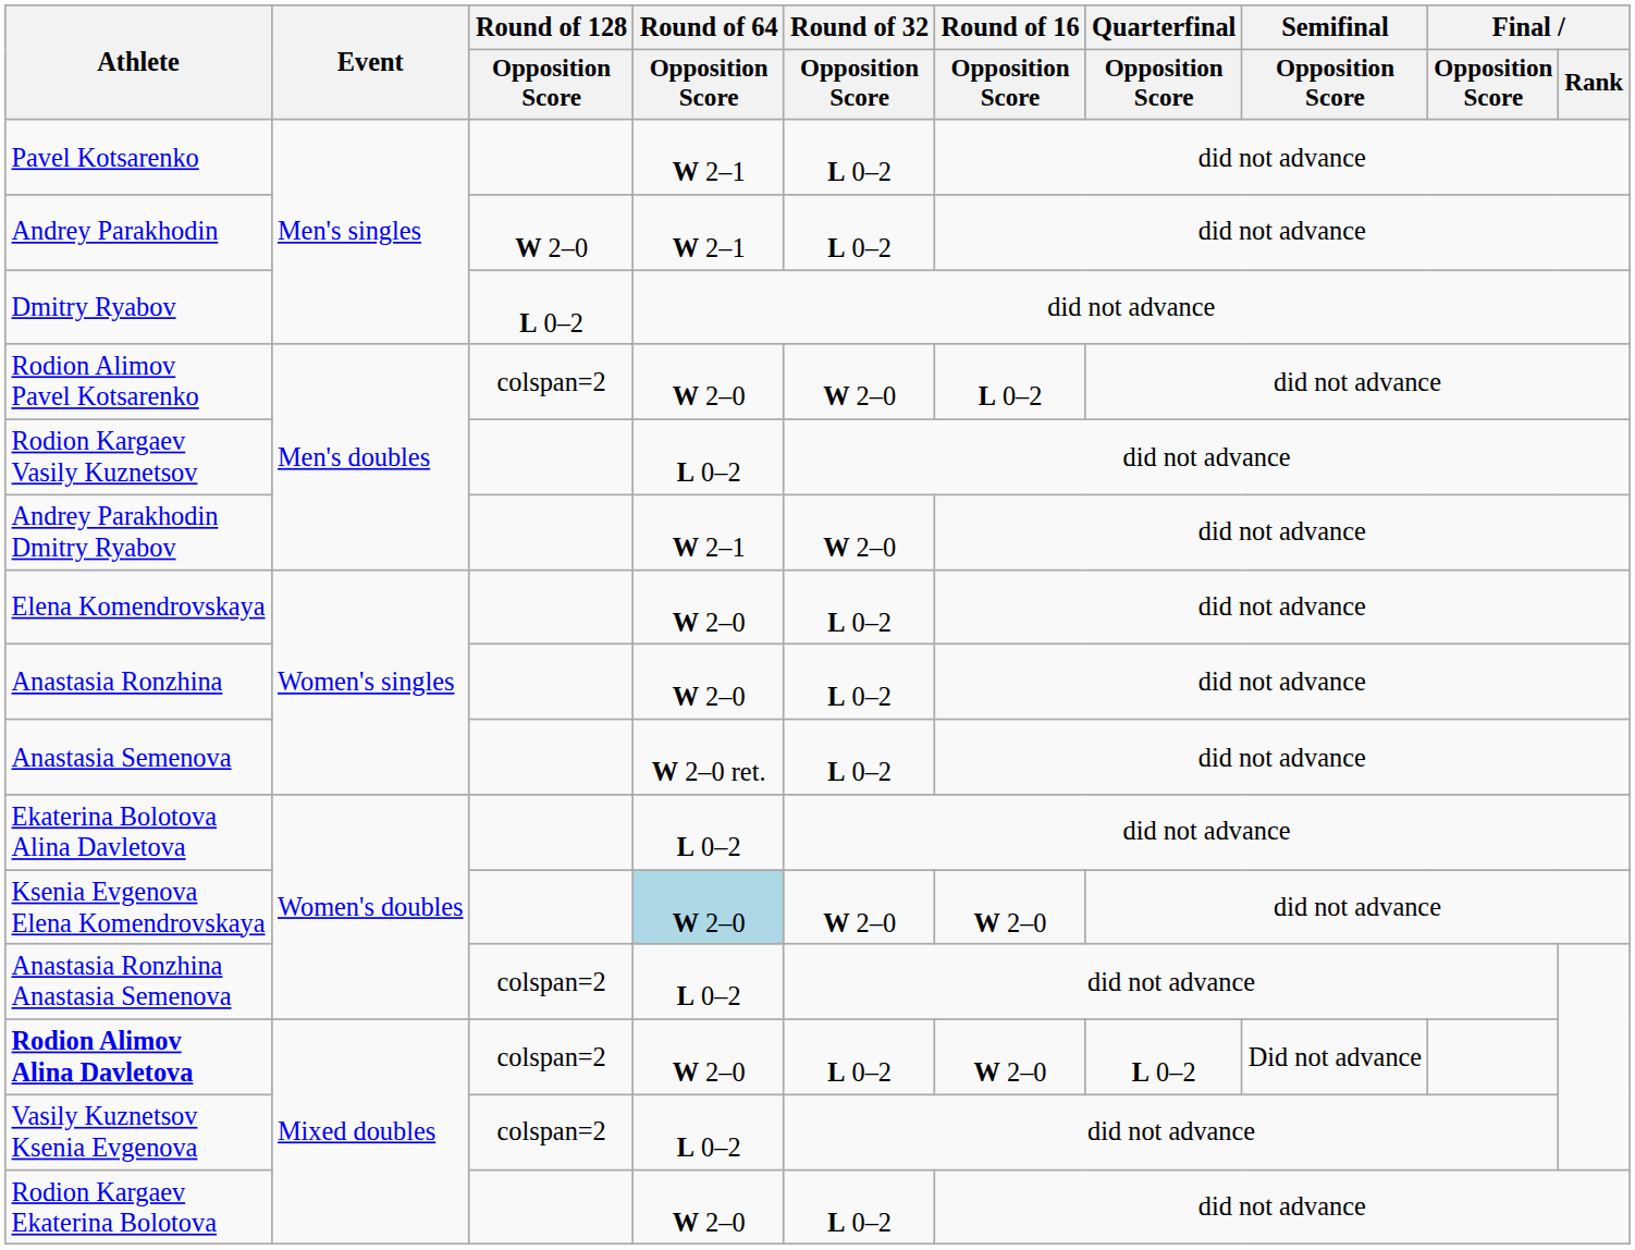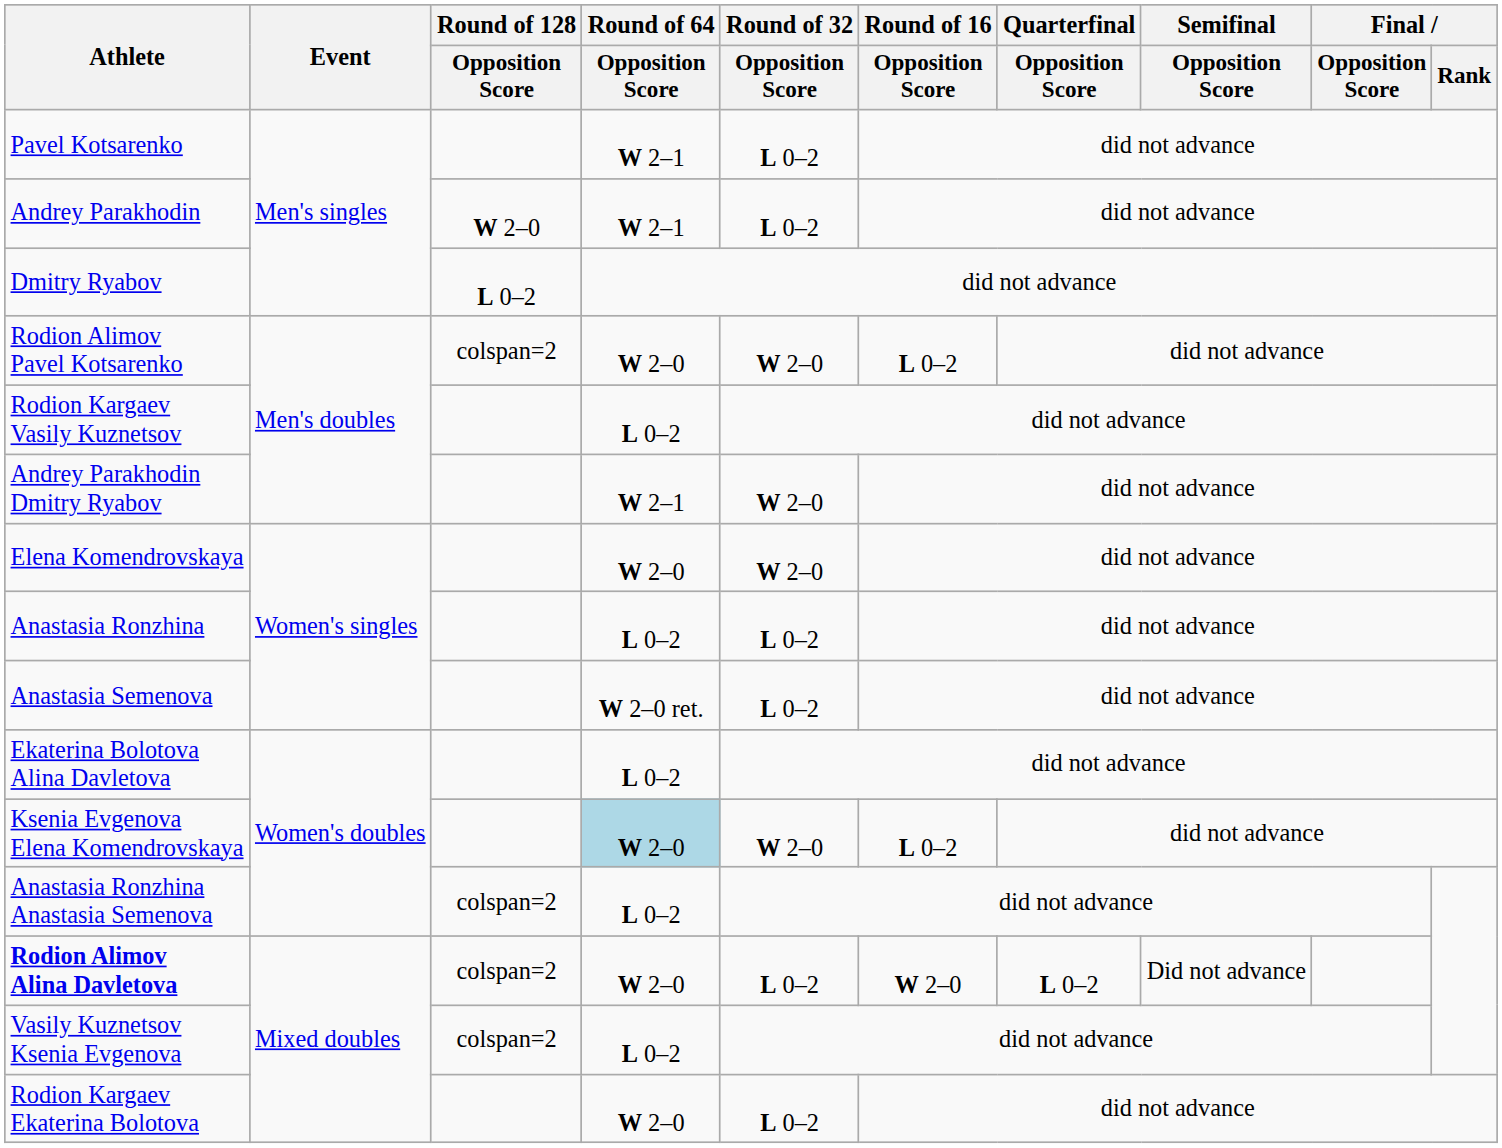Elena Komendrovskaya | Round of 32 / Opposition Score: L 0–2 -> W 2–0
Anastasia Ronzhina | Round of 64 / Opposition Score: W 2–0 -> L 0–2
Ksenia Evgenova Elena Komendrovskaya | Round of 16 / Opposition Score: W 2–0 -> L 0–2
